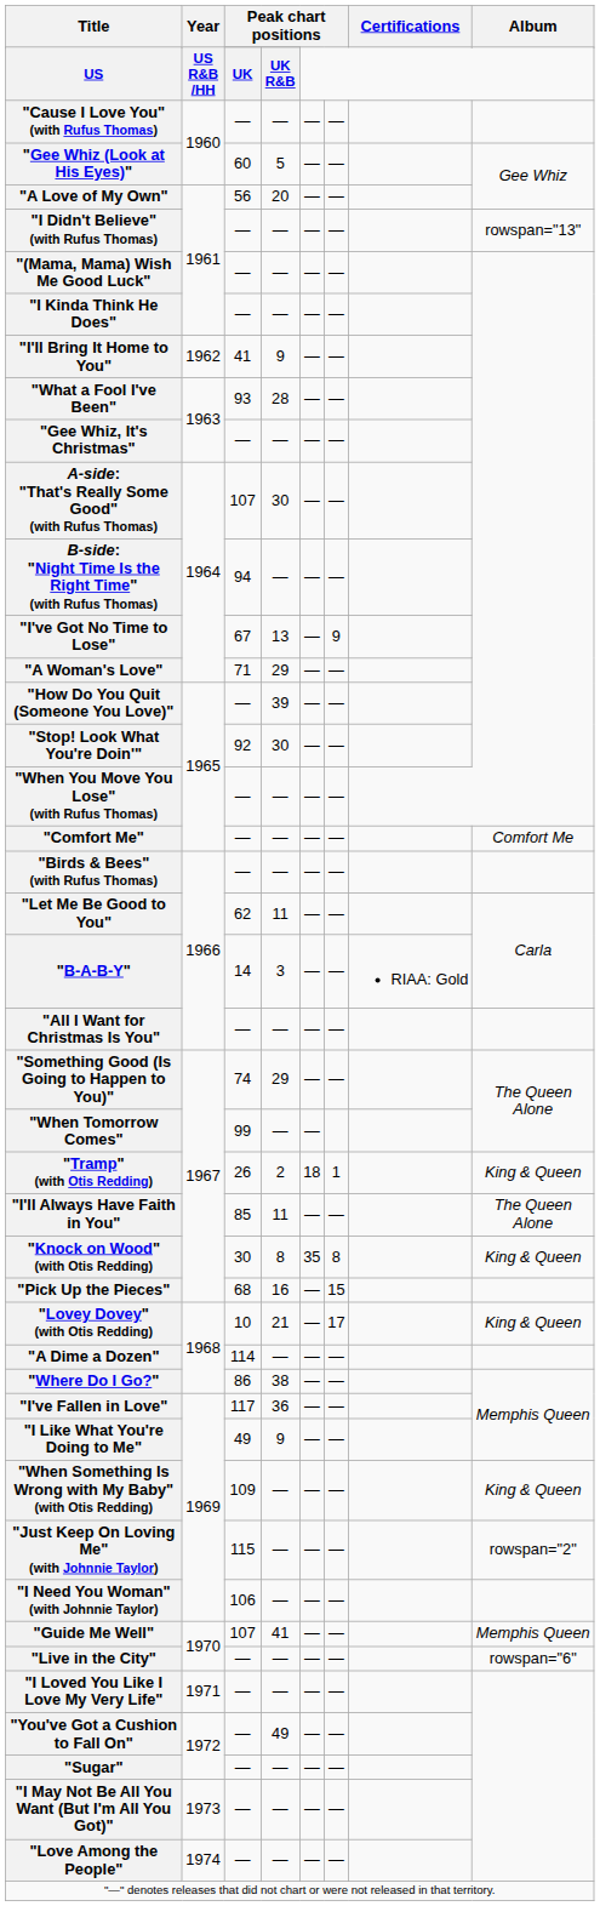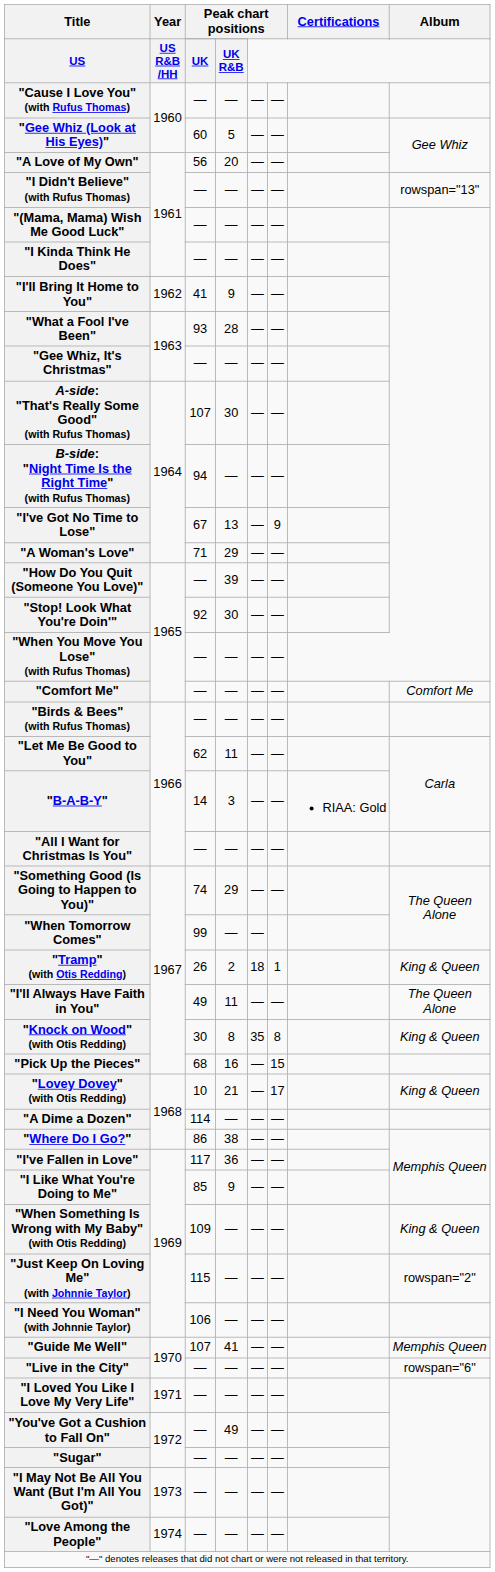"I'll Always Have Faith in You" | column 3: 85 -> 49
"I Like What You're Doing to Me" | column 3: 49 -> 85
